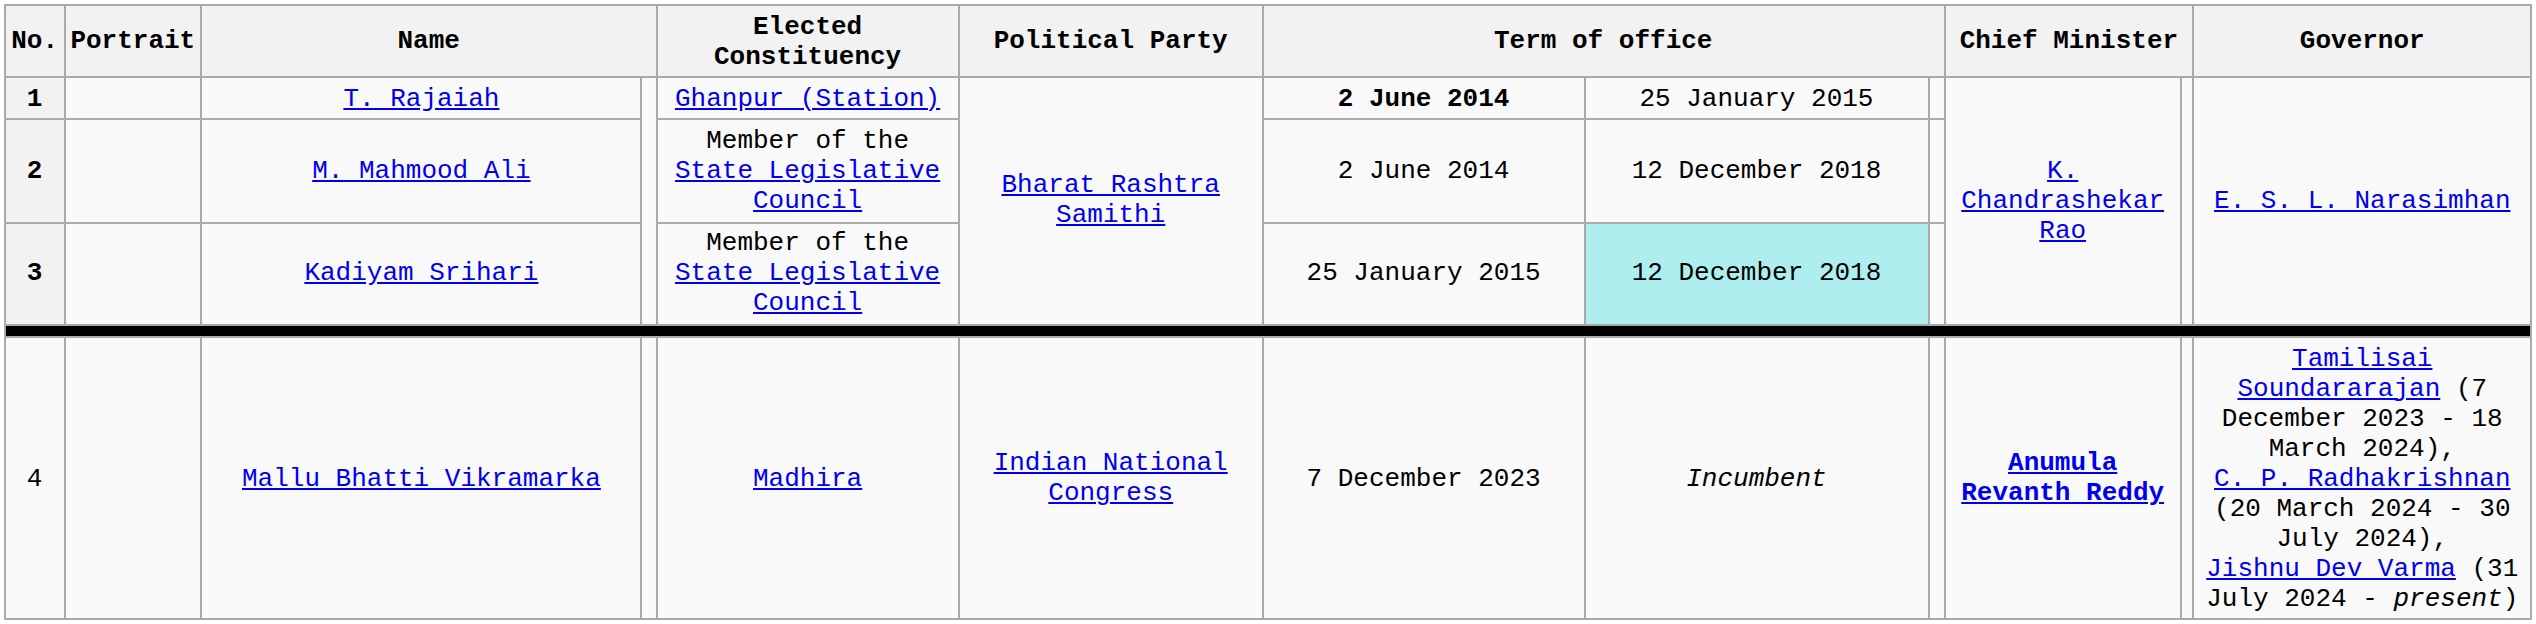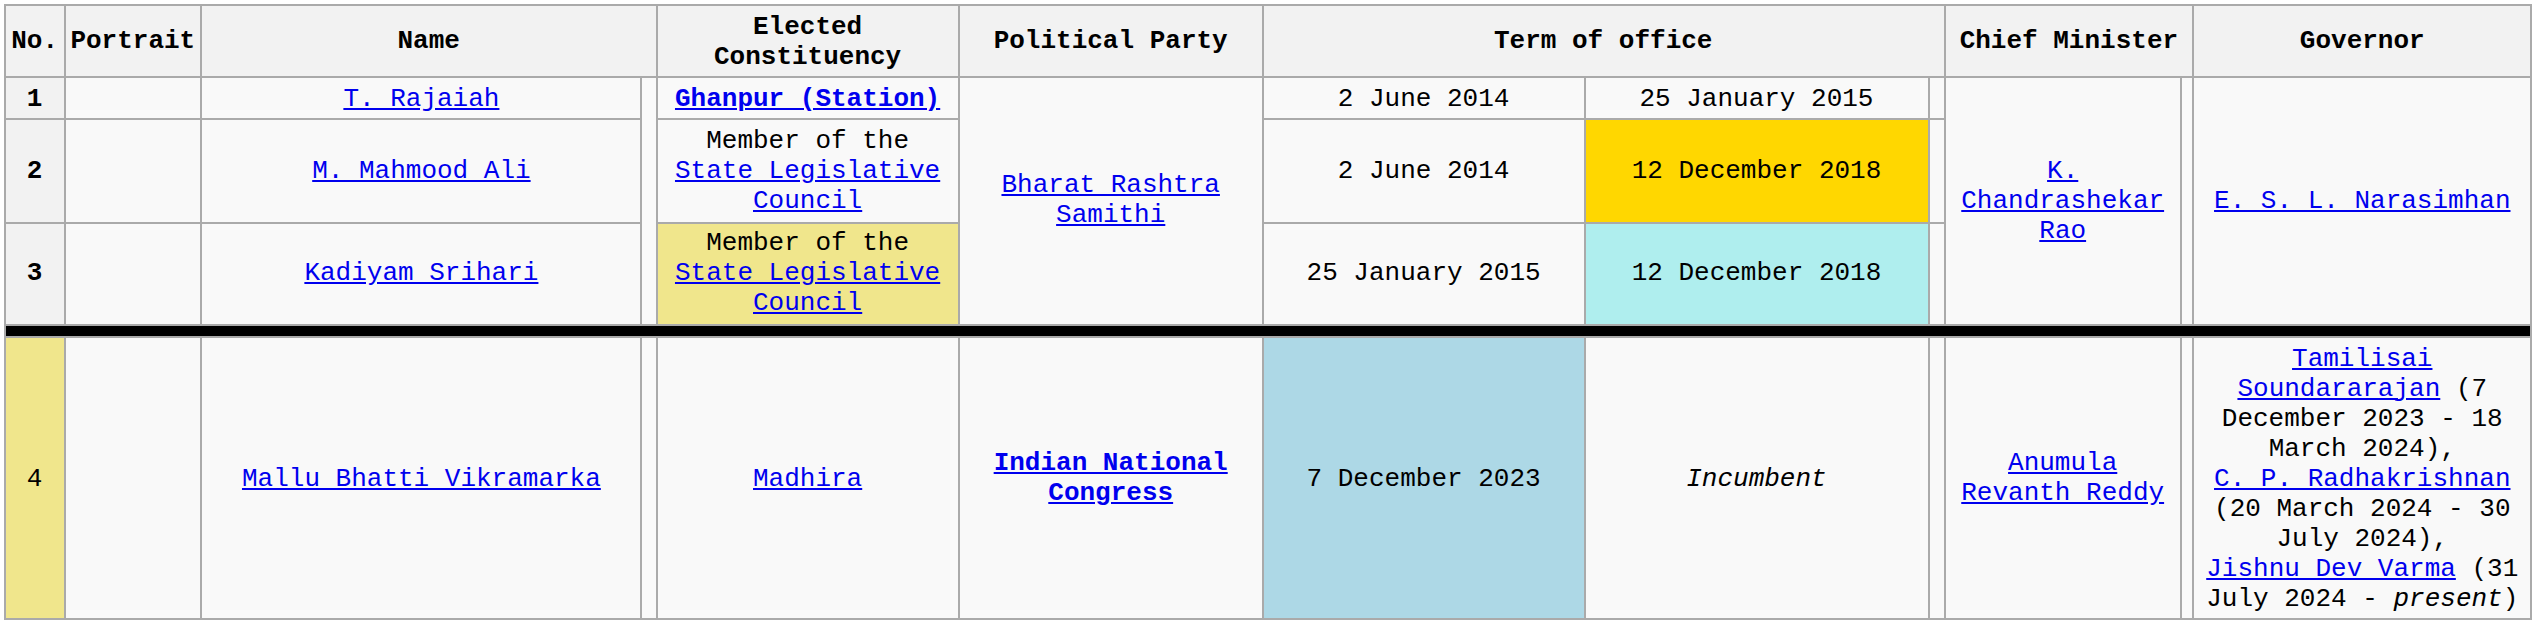T. Rajaiah | Elected Constituency: normal -> bold
T. Rajaiah | column 7: bold -> normal
M. Mahmood Ali | column 8: no background -> gold background
Kadiyam Srihari | Elected Constituency: no background -> khaki background
Mallu Bhatti Vikramarka | No.: no background -> khaki background
Mallu Bhatti Vikramarka | Political Party: normal -> bold
Mallu Bhatti Vikramarka | column 7: no background -> lightblue background
Mallu Bhatti Vikramarka | column 10: bold -> normal
